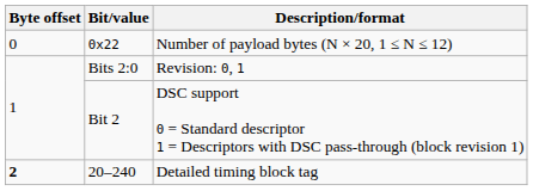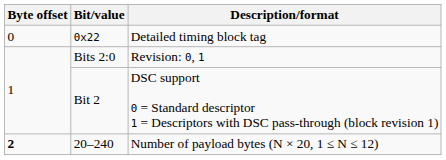0x22 | Description/format: Number of payload bytes (N × 20, 1 ≤ N ≤ 12) -> Detailed timing block tag
20–240 | Description/format: Detailed timing block tag -> Number of payload bytes (N × 20, 1 ≤ N ≤ 12)
